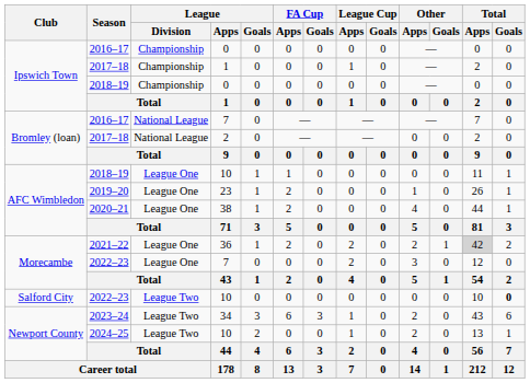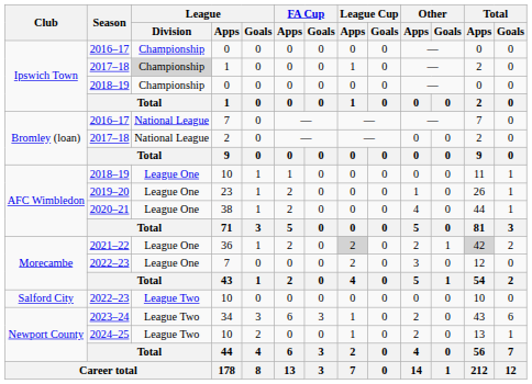2017–18 / 1 | League / Division: no background -> lightgrey background
2021–22 | League Cup / Apps: no background -> lightgrey background
2022–23 / 10 | Total / Goals: bold -> normal
